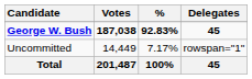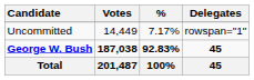rows swapped: George W. Bush <-> Uncommitted
